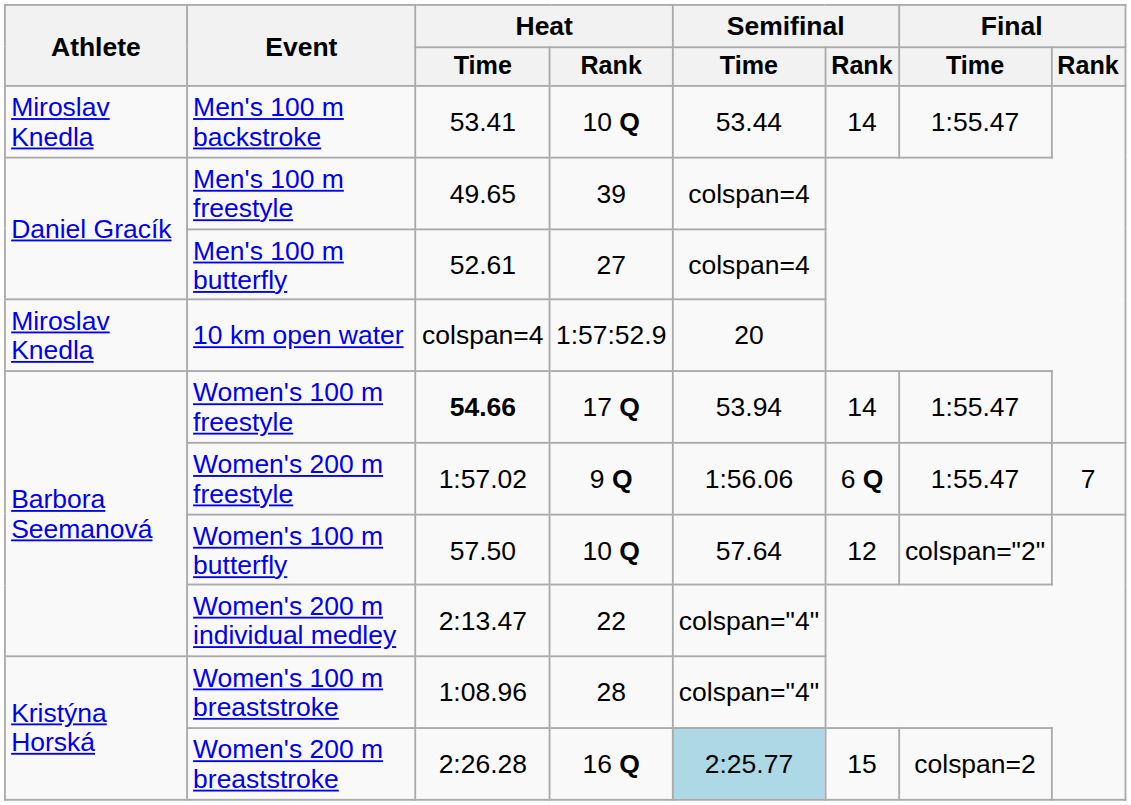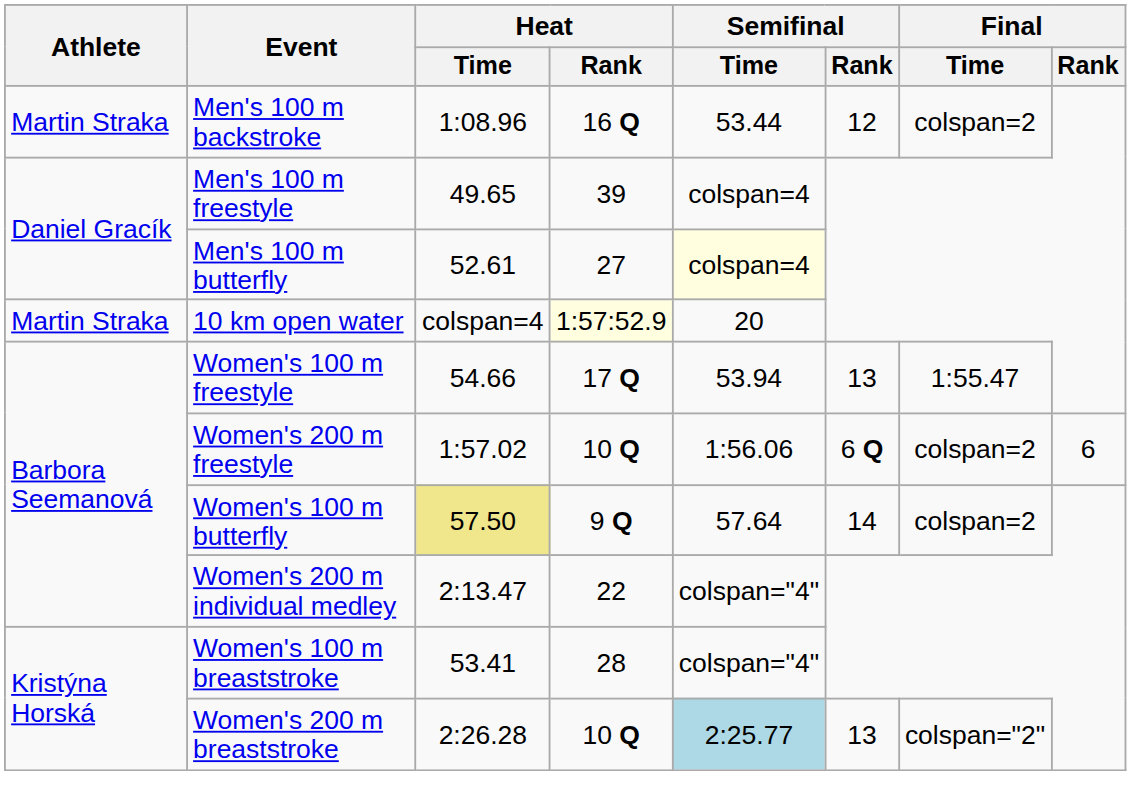Men's 100 m backstroke | Athlete: Miroslav Knedla -> Martin Straka
Men's 100 m backstroke | Heat / Time: 53.41 -> 1:08.96
Men's 100 m backstroke | Heat / Rank: 10 Q -> 16 Q
Men's 100 m backstroke | Semifinal / Rank: 14 -> 12
Men's 100 m backstroke | Final / Time: 1:55.47 -> colspan=2
Men's 100 m butterfly | Semifinal / Time: no background -> lightyellow background
10 km open water | Athlete: Miroslav Knedla -> Martin Straka
10 km open water | Heat / Rank: no background -> lightyellow background
Women's 100 m freestyle | Heat / Time: bold -> normal
Women's 100 m freestyle | Semifinal / Rank: 14 -> 13
Women's 200 m freestyle | Heat / Rank: 9 Q -> 10 Q
Women's 200 m freestyle | Final / Time: 1:55.47 -> colspan=2
Women's 200 m freestyle | Final / Rank: 7 -> 6
Women's 100 m butterfly | Heat / Time: no background -> khaki background
Women's 100 m butterfly | Heat / Rank: 10 Q -> 9 Q
Women's 100 m butterfly | Semifinal / Rank: 12 -> 14
Women's 100 m butterfly | Final / Time: colspan="2" -> colspan=2
Women's 100 m breaststroke | Heat / Time: 1:08.96 -> 53.41
Women's 200 m breaststroke | Heat / Rank: 16 Q -> 10 Q
Women's 200 m breaststroke | Semifinal / Rank: 15 -> 13
Women's 200 m breaststroke | Final / Time: colspan=2 -> colspan="2"
